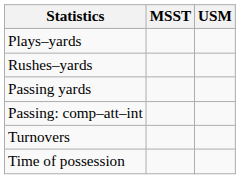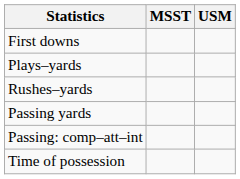+ row: First downs
- row: Turnovers
